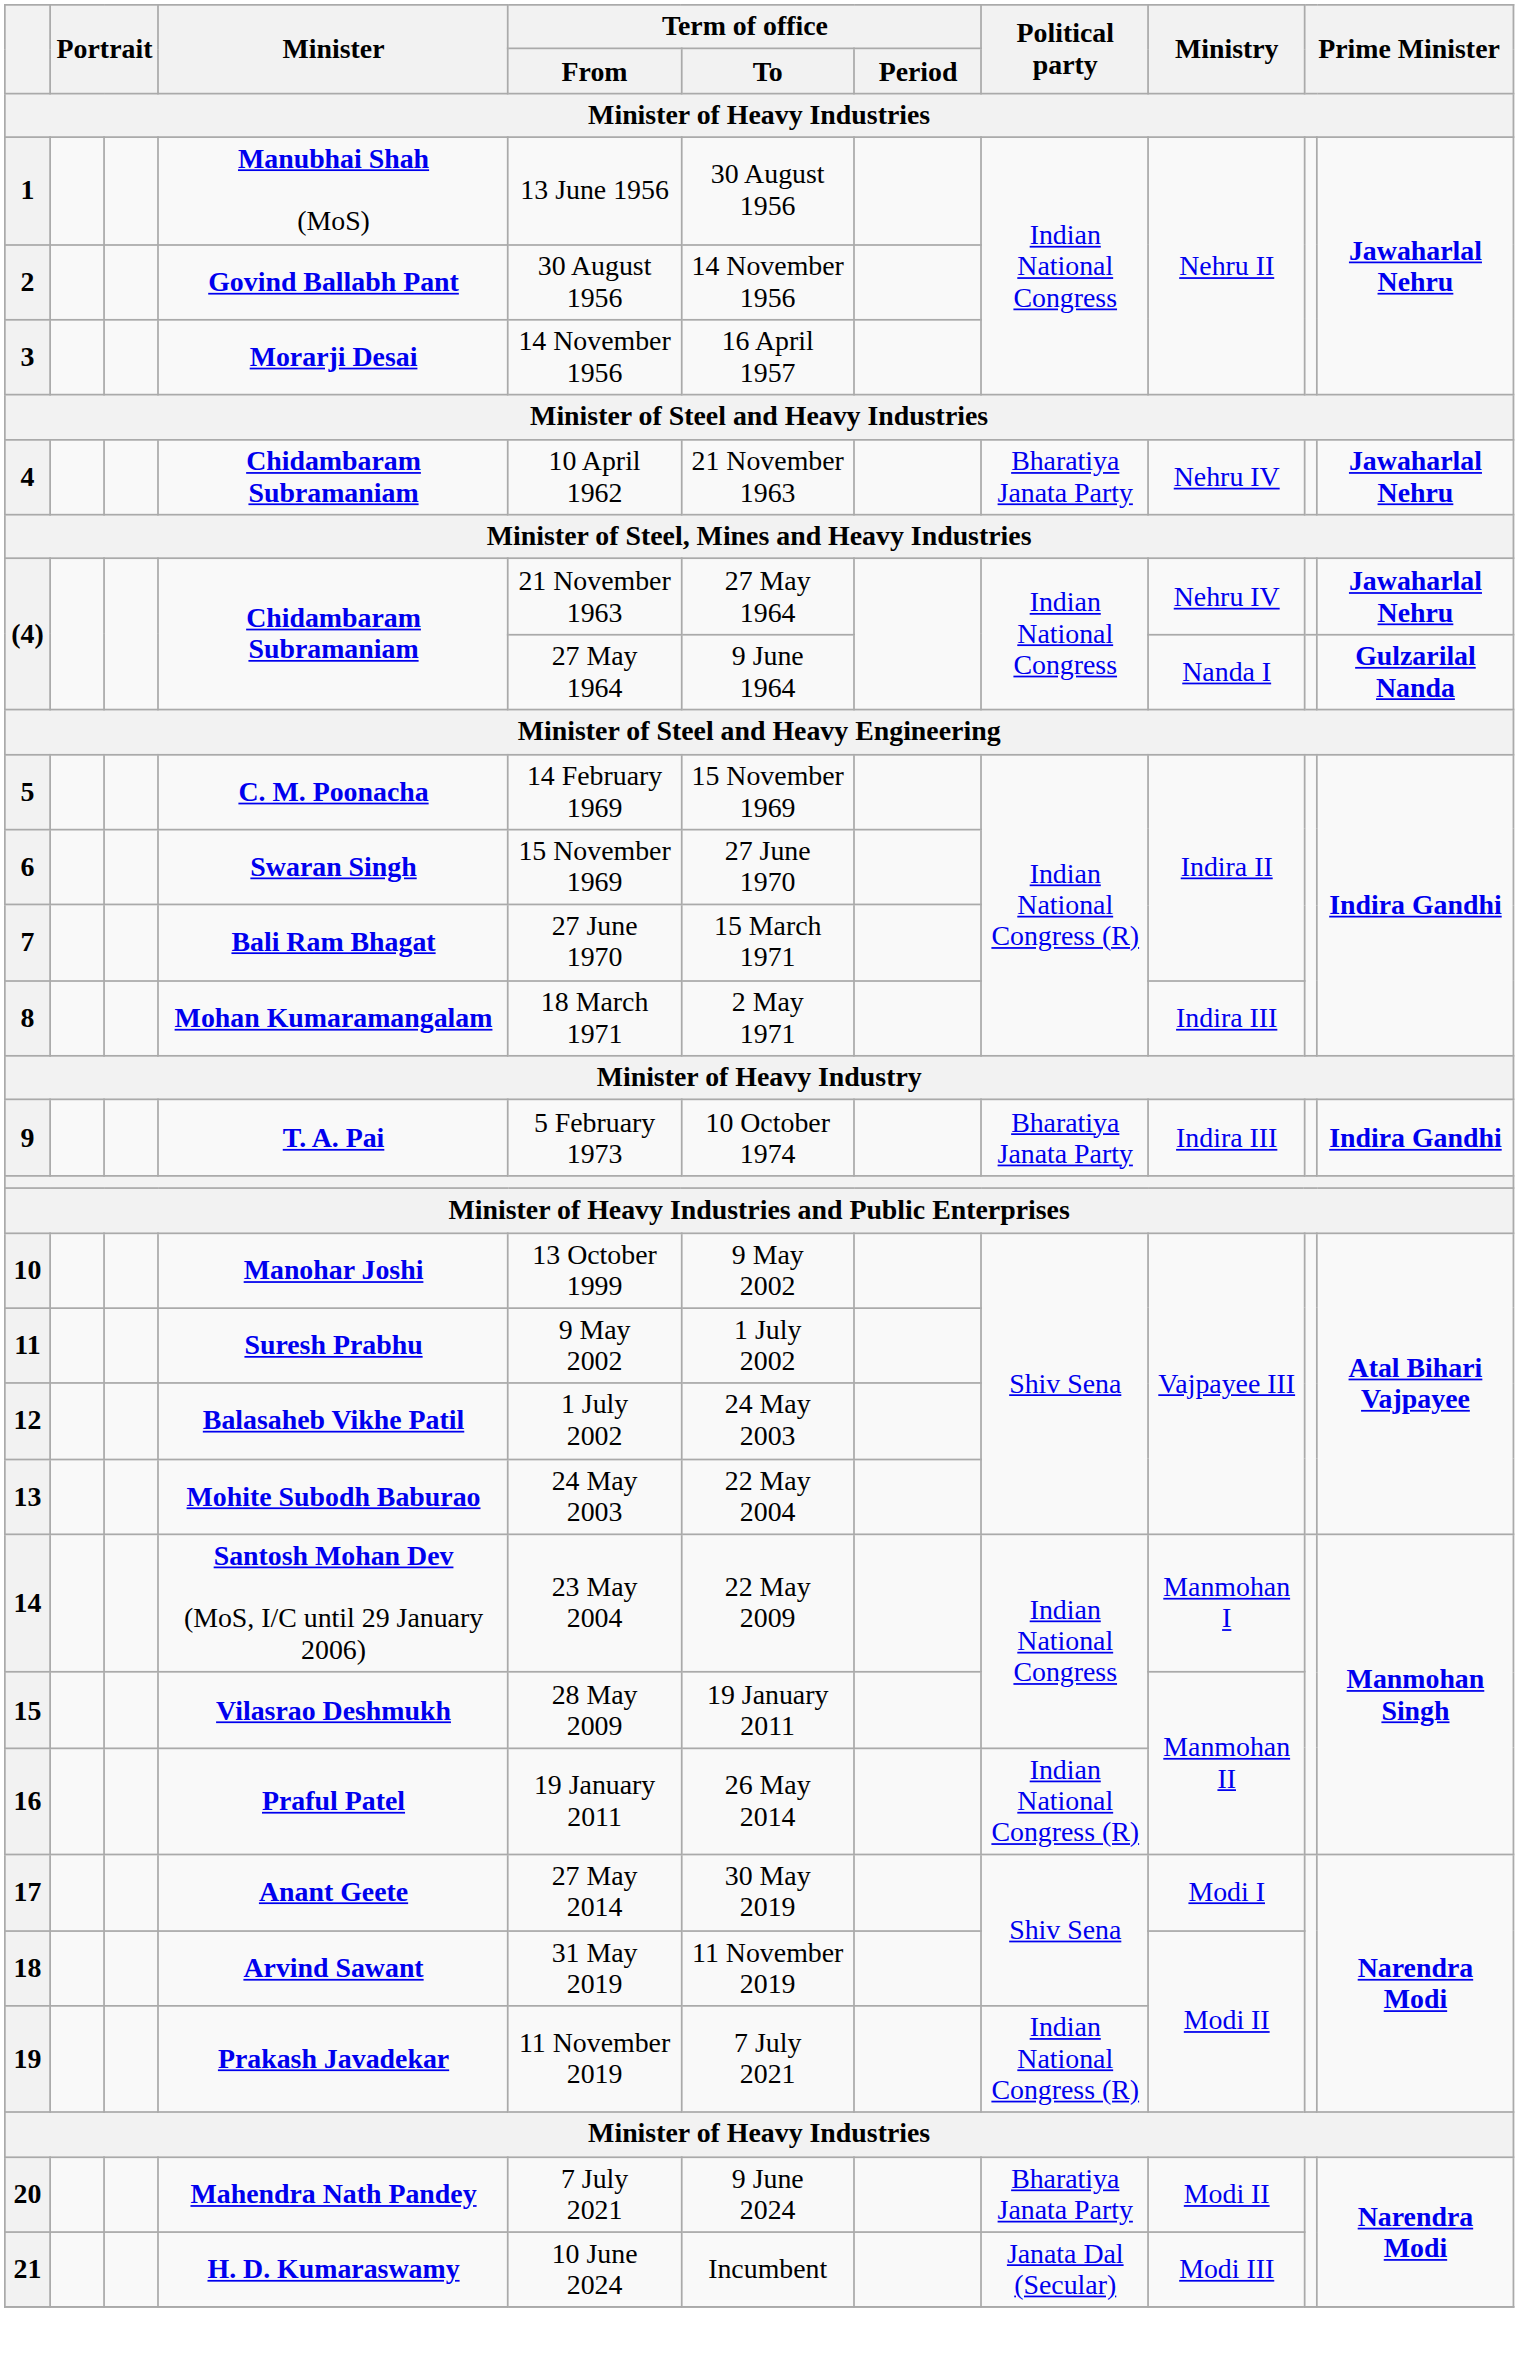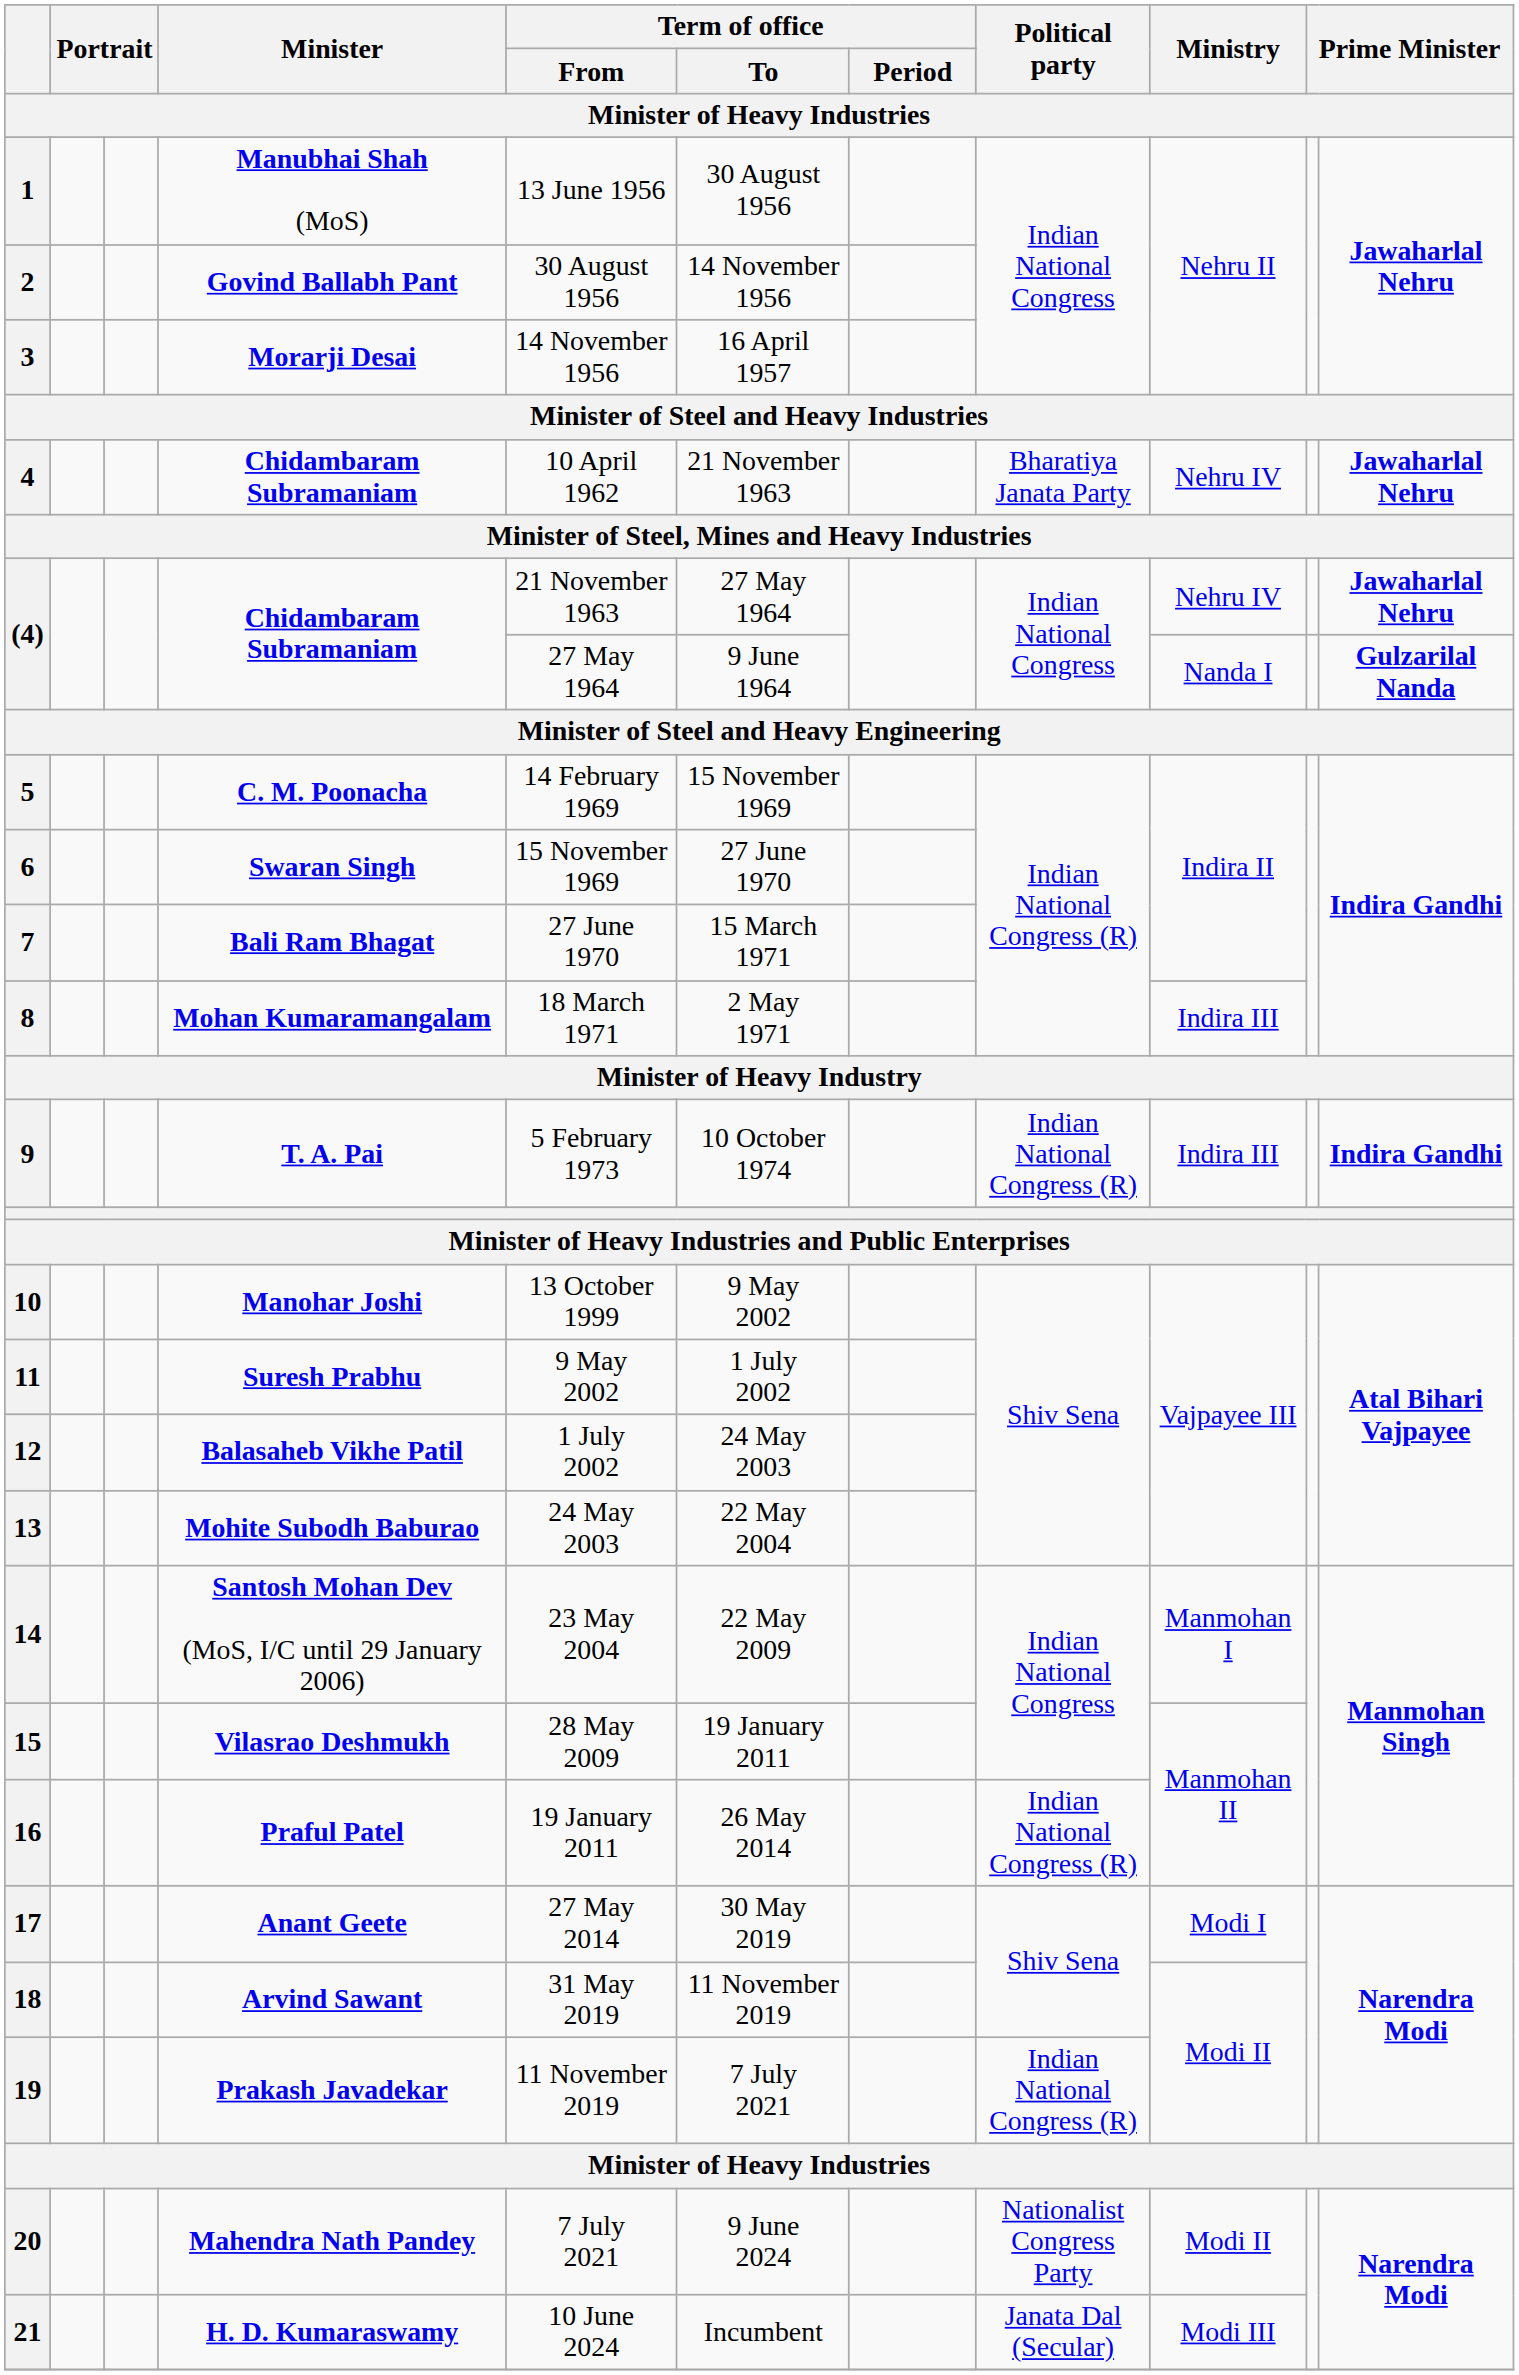9 | Political party: Bharatiya Janata Party -> Indian National Congress (R)
20 | Political party: Bharatiya Janata Party -> Nationalist Congress Party
